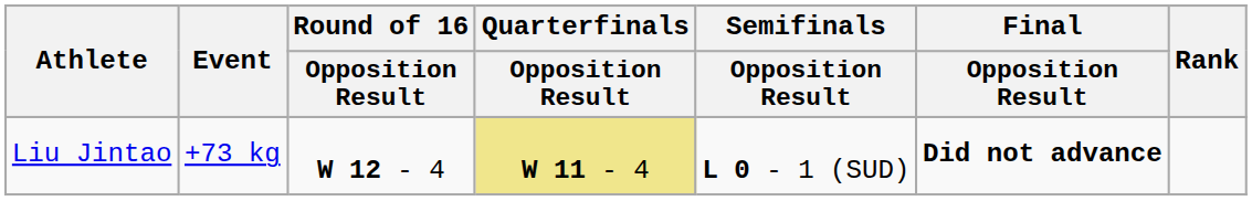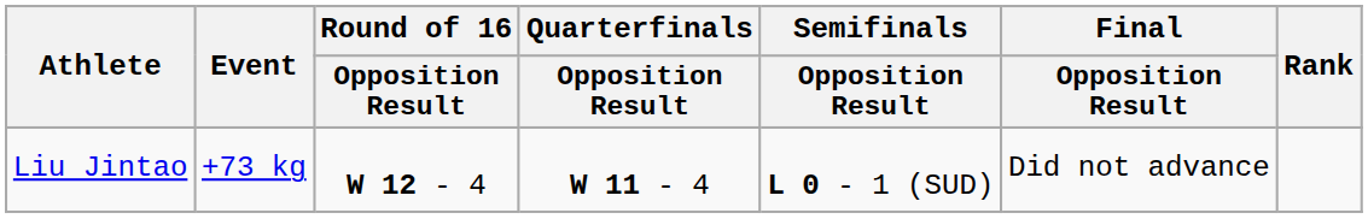Liu Jintao | Quarterfinals / Opposition Result: khaki background -> no background
Liu Jintao | Final / Opposition Result: bold -> normal
